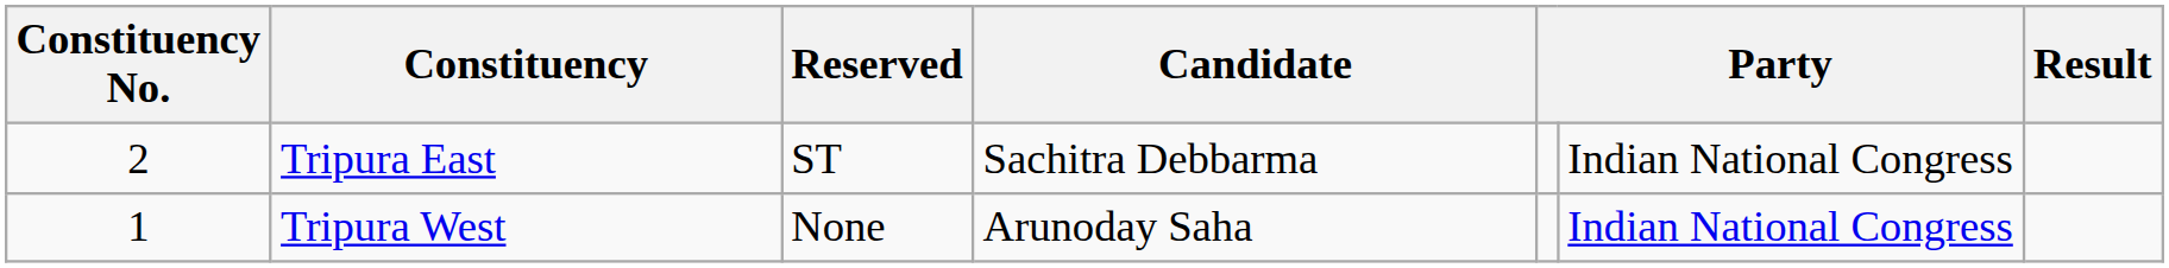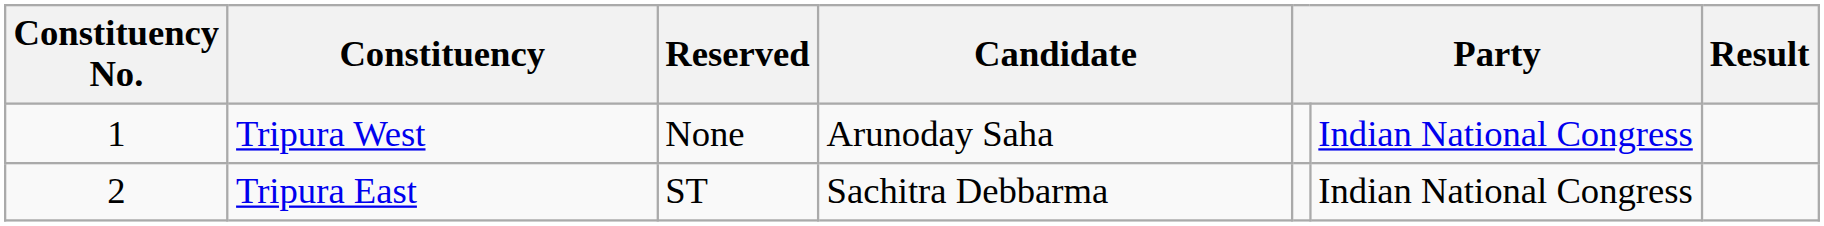rows swapped: Tripura West <-> Tripura East
